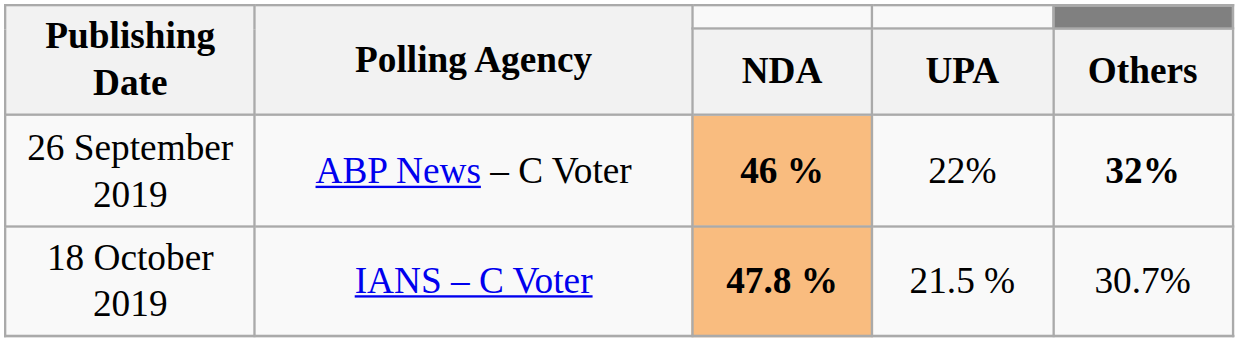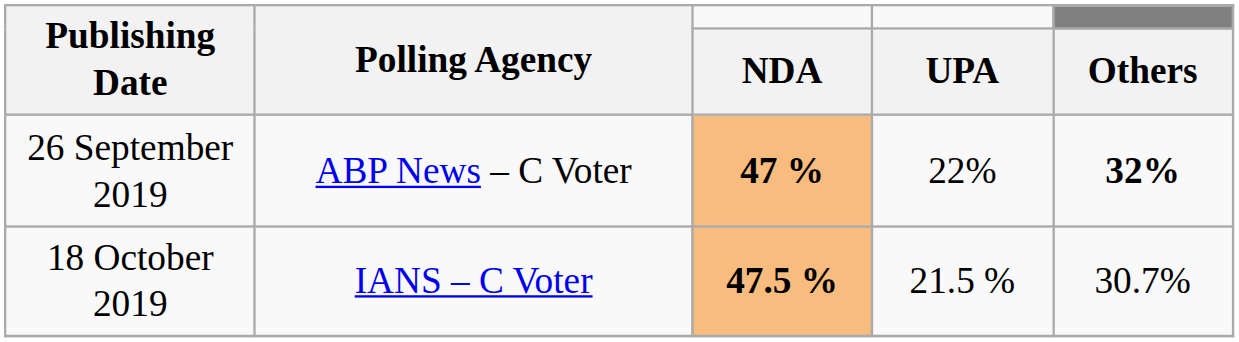26 September 2019 | NDA: 46 % -> 47 %
18 October 2019 | NDA: 47.8 % -> 47.5 %
